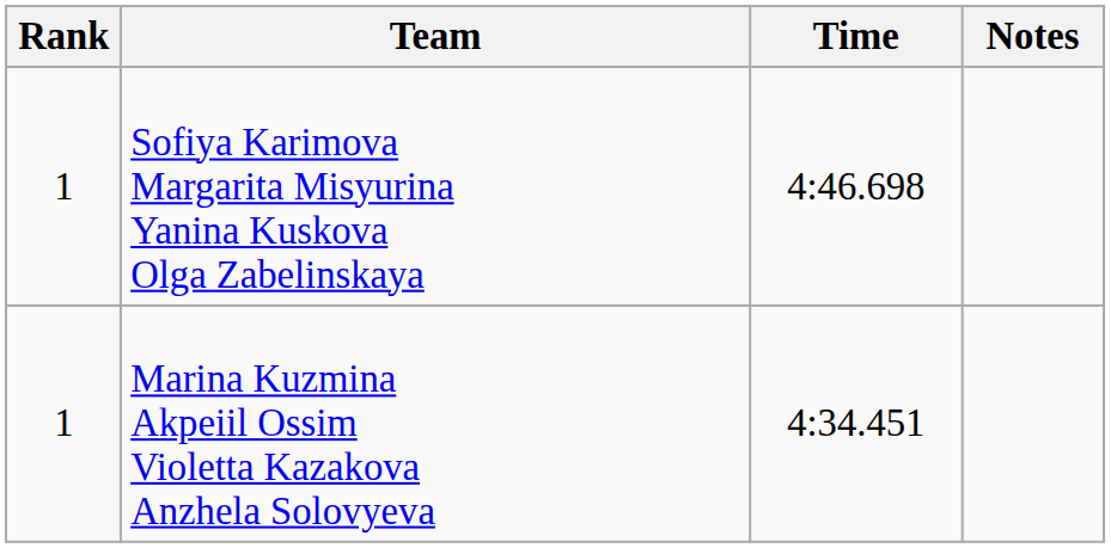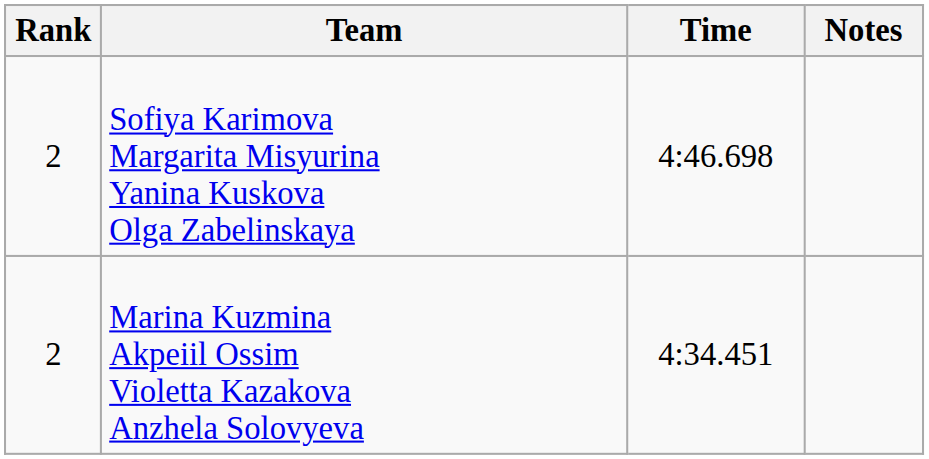row 2 | Rank: 1 -> 2
row 3 | Rank: 1 -> 2
